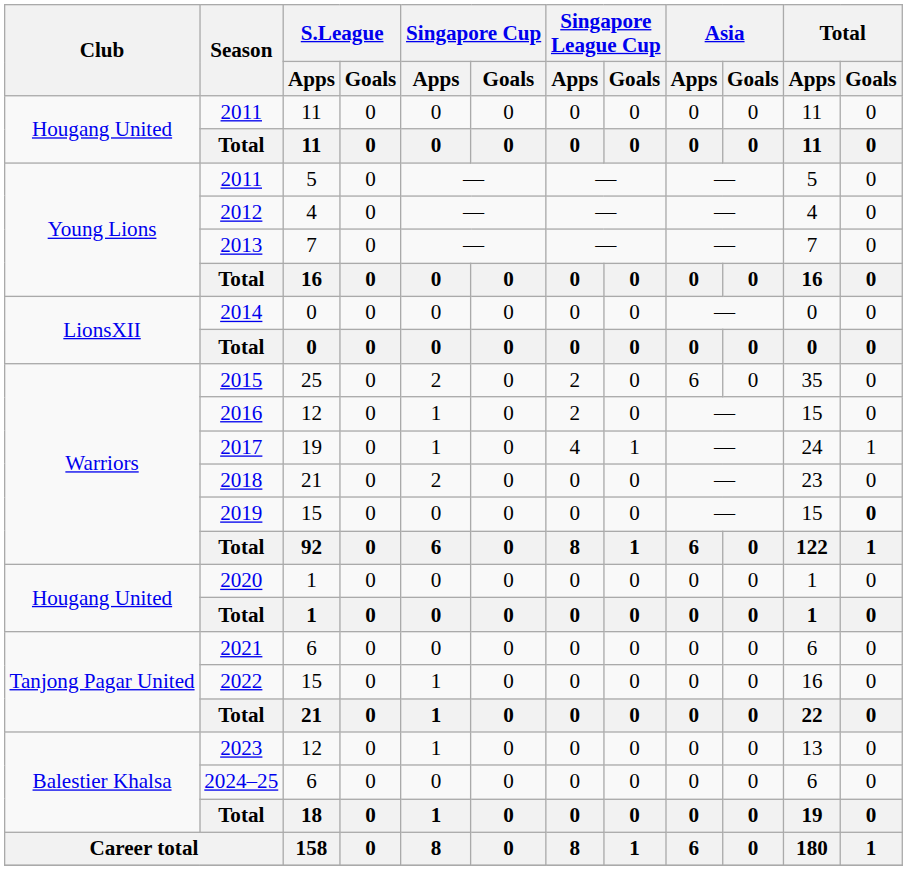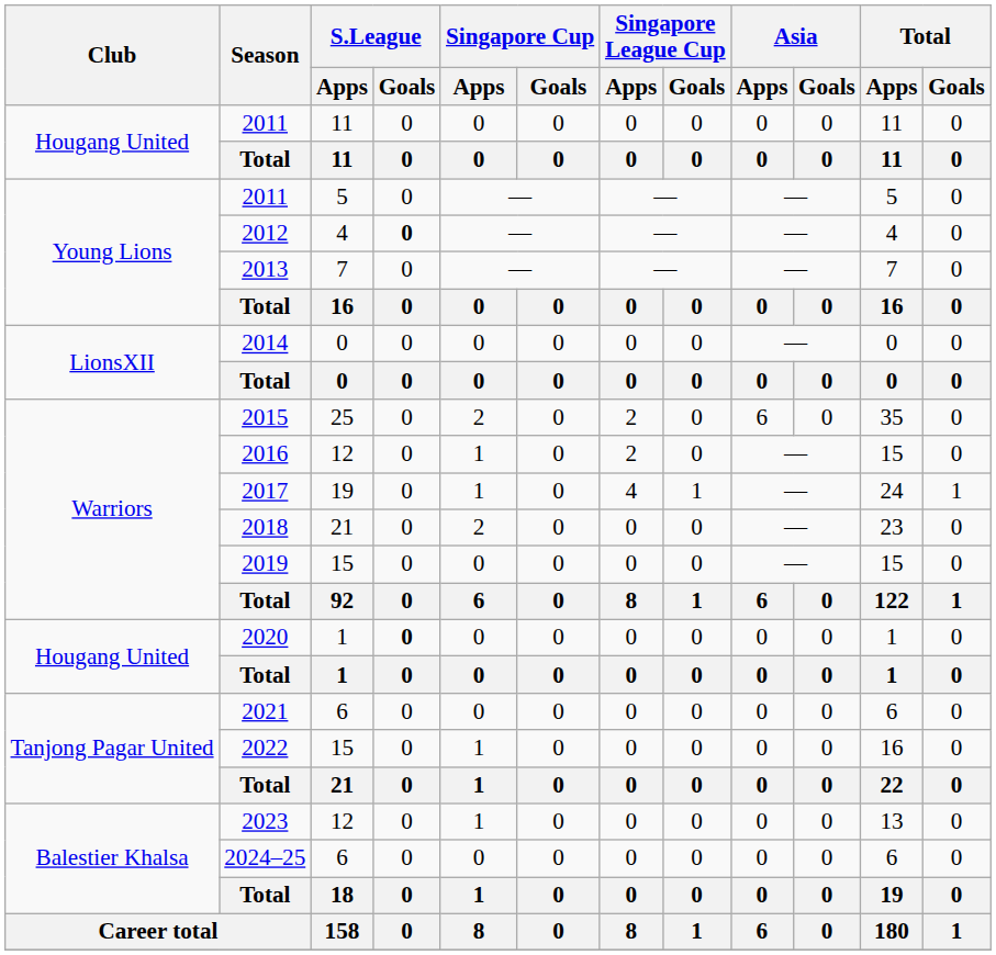2012 | S.League / Goals: normal -> bold
2019 | Total / Goals: bold -> normal
2020 | S.League / Goals: normal -> bold
